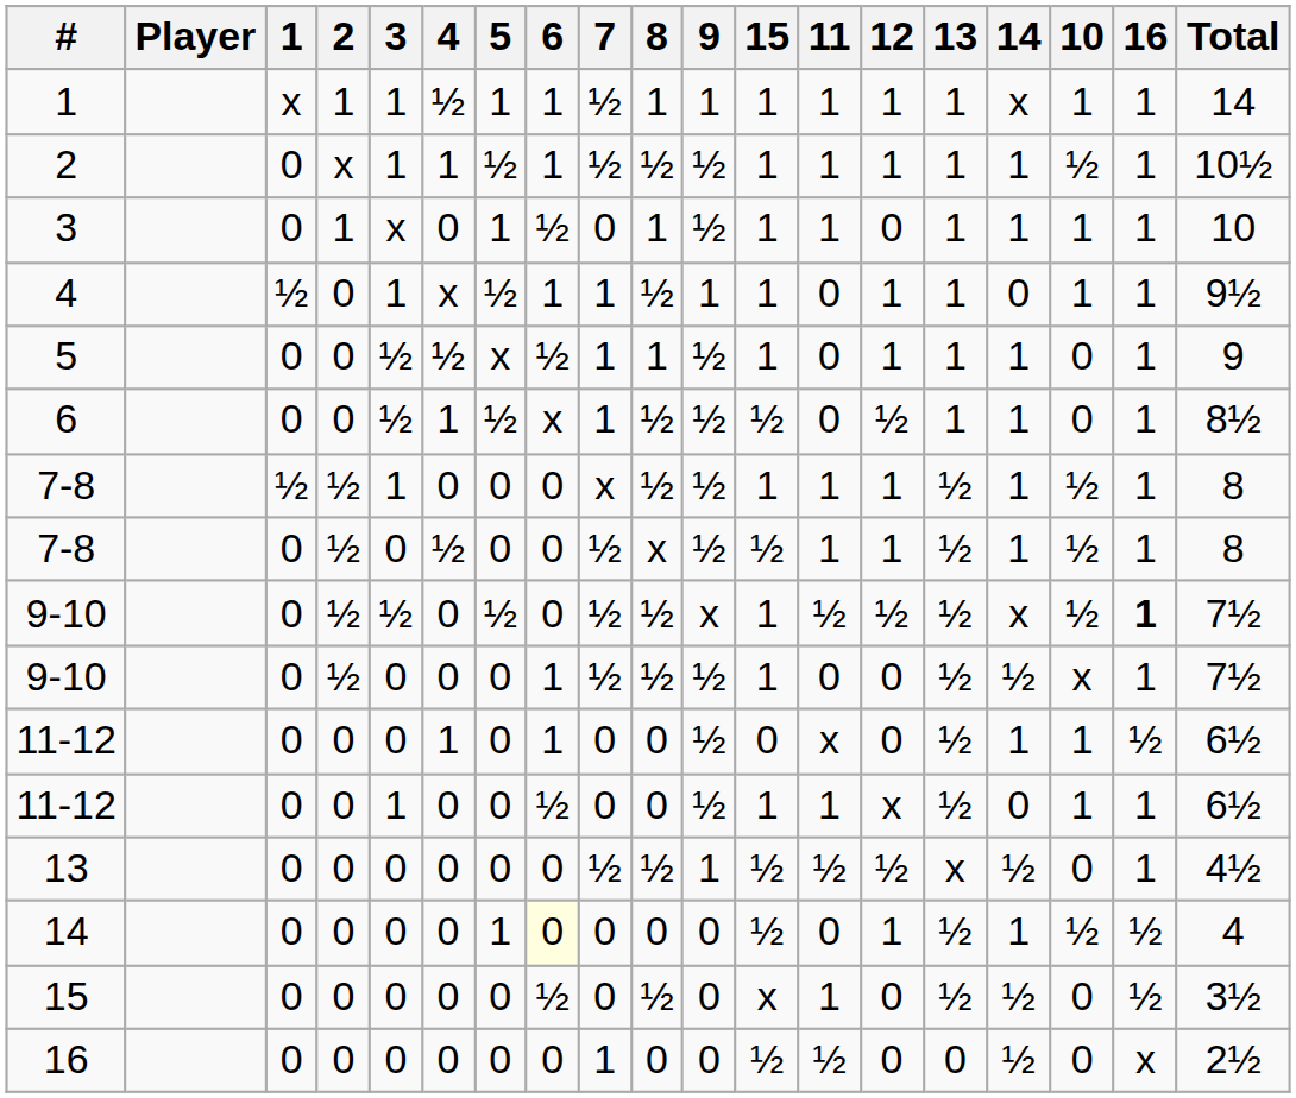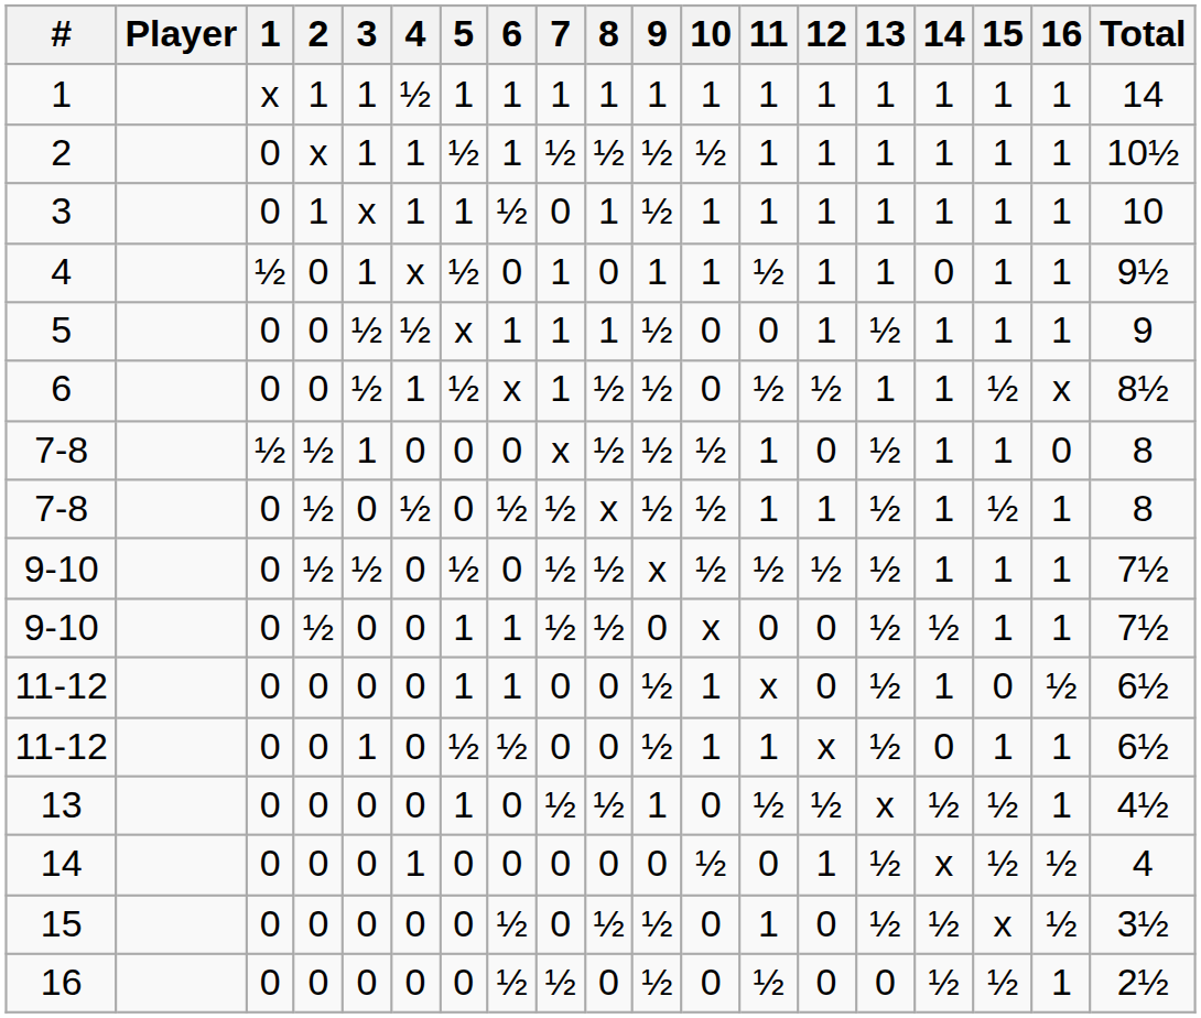columns swapped: 10 <-> 15
row 2 | 7: ½ -> 1
row 2 | 14: x -> 1
row 4 | 4: 0 -> 1
row 4 | 12: 0 -> 1
row 5 | 6: 1 -> 0
row 5 | 8: ½ -> 0
row 5 | 11: 0 -> ½
row 6 | 6: ½ -> 1
row 6 | 13: 1 -> ½
row 7 | 11: 0 -> ½
row 7 | 16: 1 -> x
row 8 | 12: 1 -> 0
row 8 | 16: 1 -> 0
row 9 | 6: 0 -> ½
row 10 | 14: x -> 1
row 10 | 16: bold -> normal
row 11 | 5: 0 -> 1
row 11 | 9: ½ -> 0
row 12 | 4: 1 -> 0
row 12 | 5: 0 -> 1
row 13 | 5: 0 -> ½
row 14 | 5: 0 -> 1
row 15 | 4: 0 -> 1
row 15 | 5: 1 -> 0
row 15 | 6: lightyellow background -> no background
row 15 | 14: 1 -> x
row 16 | 9: 0 -> ½
row 17 | 6: 0 -> ½
row 17 | 7: 1 -> ½
row 17 | 9: 0 -> ½
row 17 | 16: x -> 1
